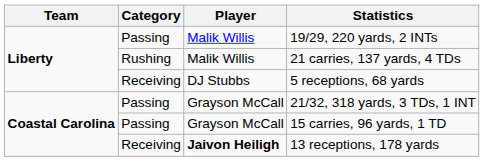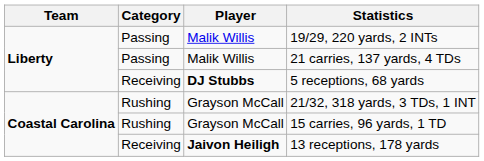21 carries, 137 yards, 4 TDs | Category: Rushing -> Passing
5 receptions, 68 yards | Player: normal -> bold
21/32, 318 yards, 3 TDs, 1 INT | Category: Passing -> Rushing
15 carries, 96 yards, 1 TD | Category: Passing -> Rushing
